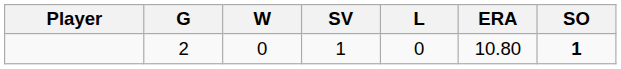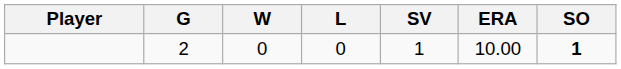columns swapped: L <-> SV
row 2 | ERA: 10.80 -> 10.00
